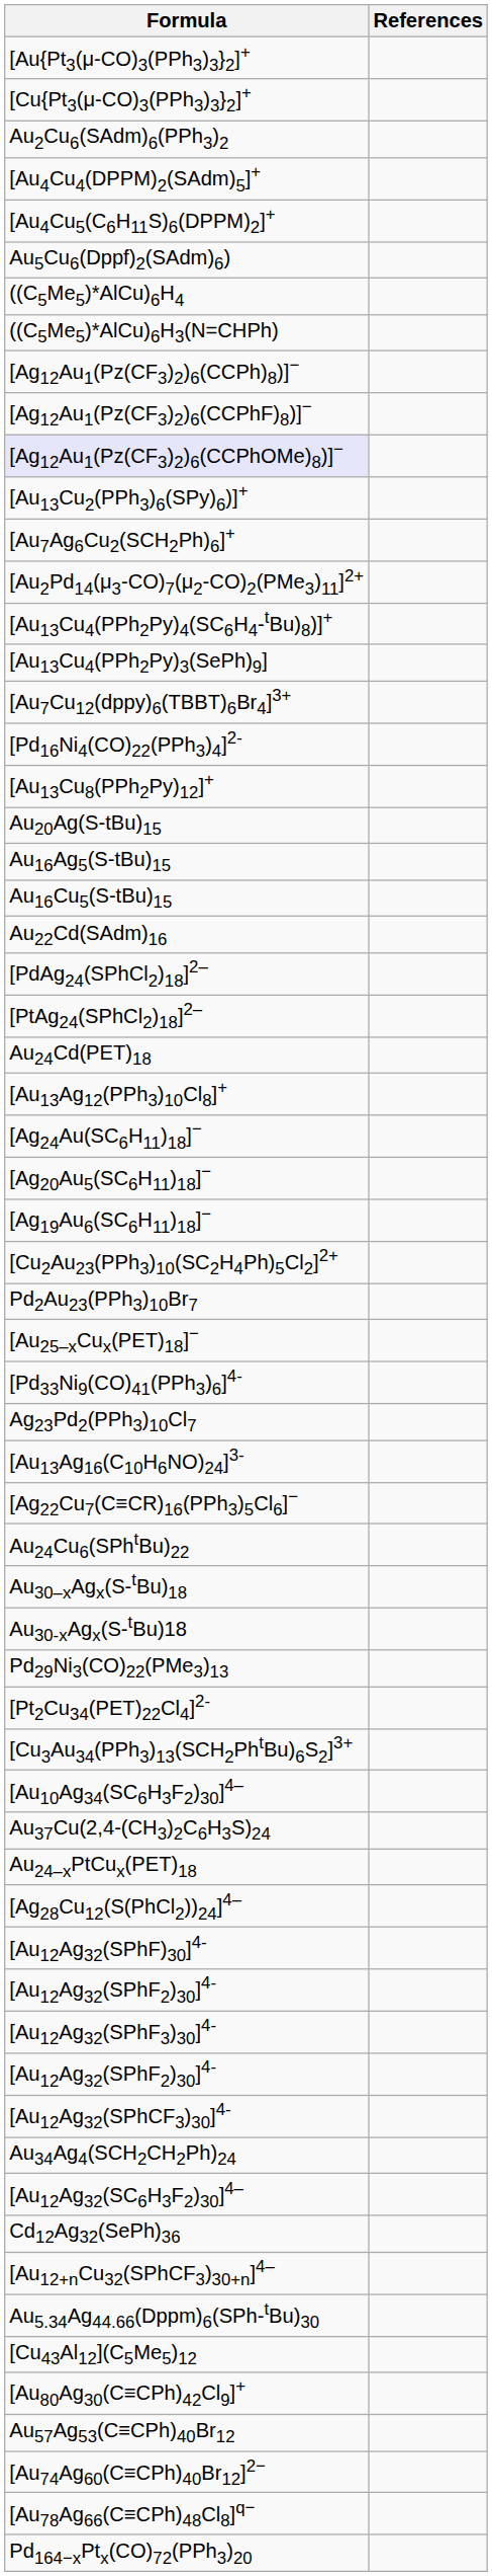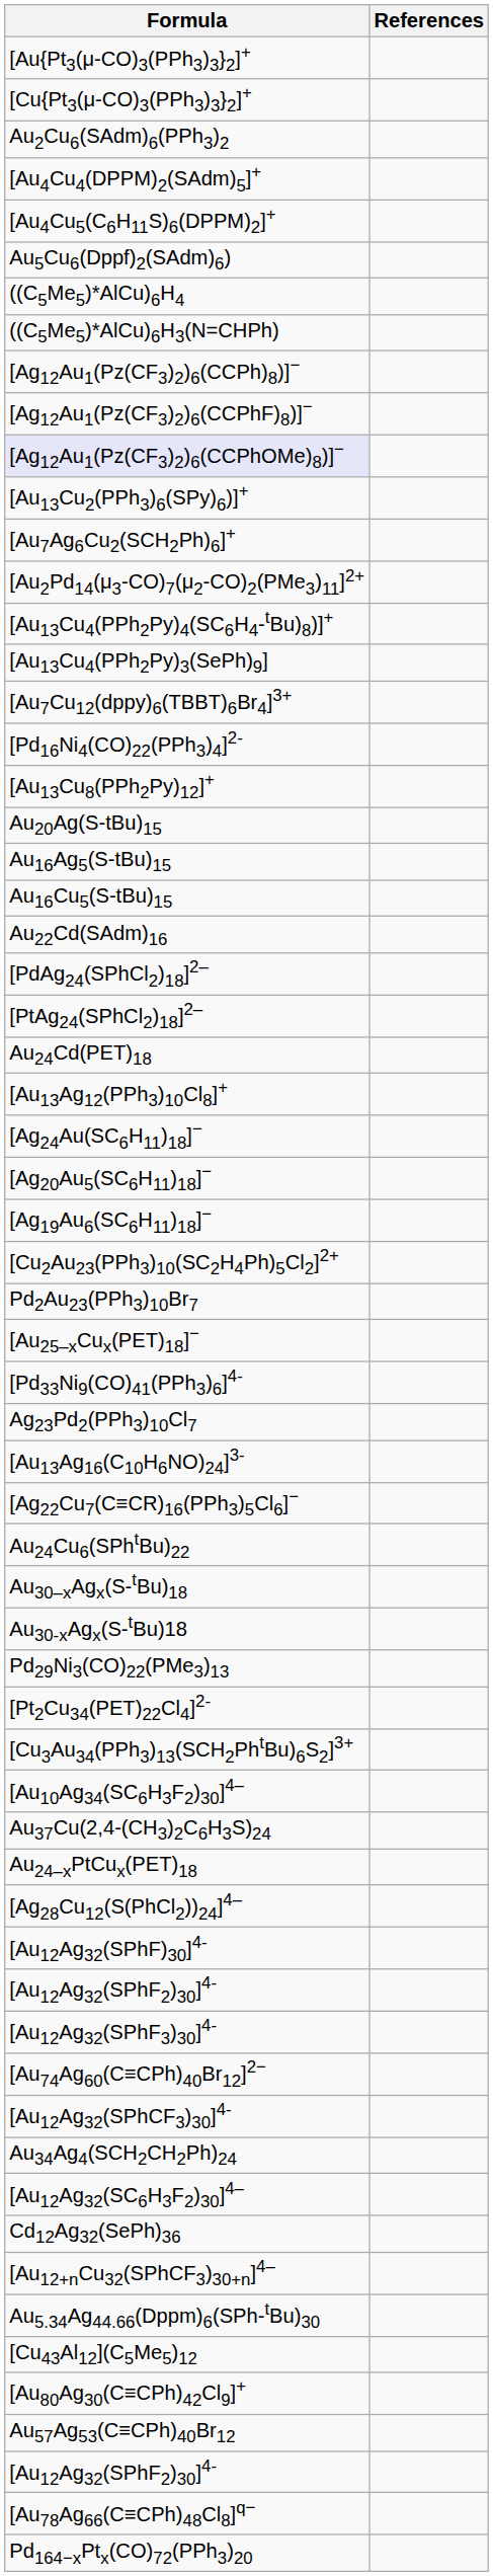row 52 | Formula: [Au12Ag32(SPhF2)30]4- -> [Au74Ag60(C≡CPh)40Br12]2−
row 62 | Formula: [Au74Ag60(C≡CPh)40Br12]2− -> [Au12Ag32(SPhF2)30]4-
